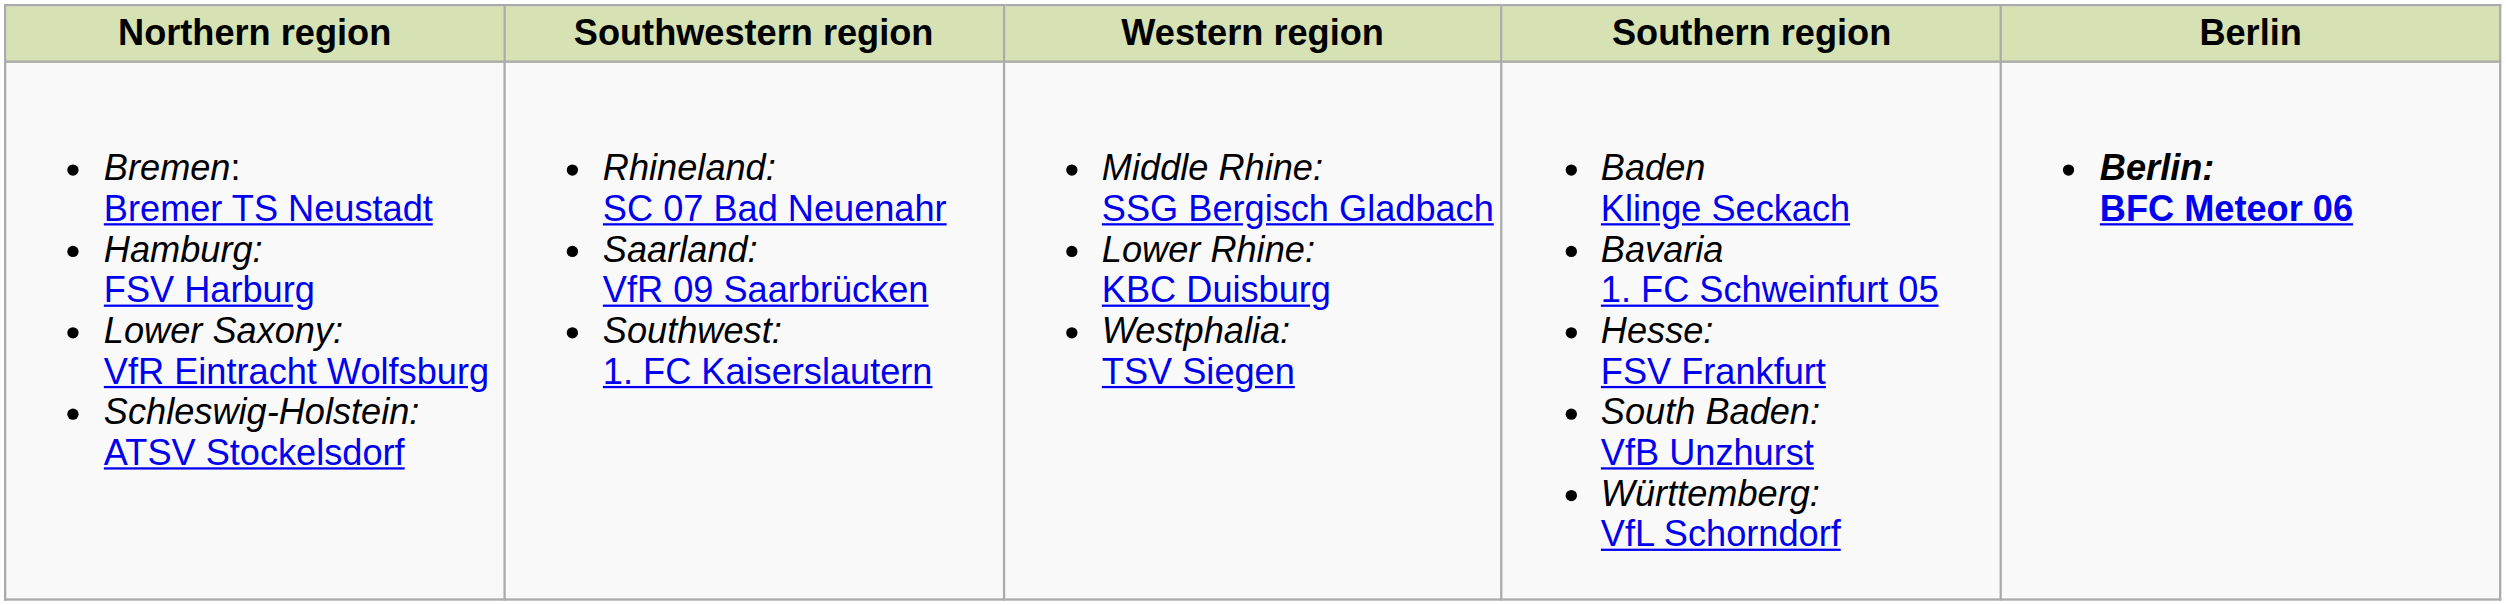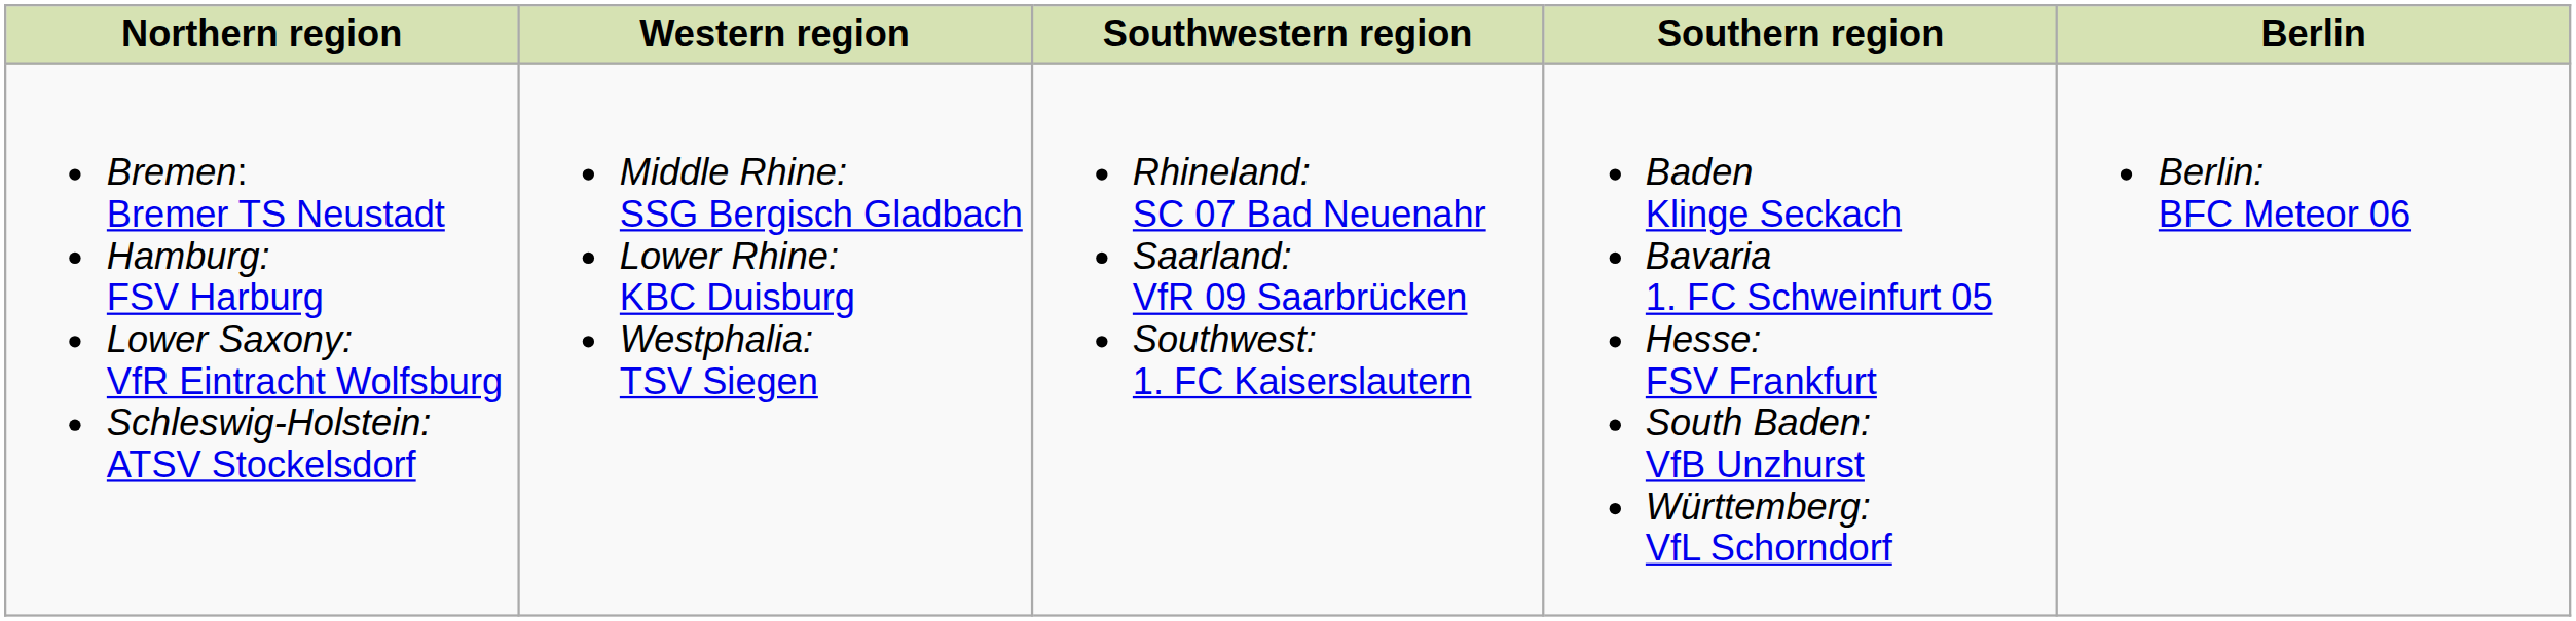columns swapped: Western region <-> Southwestern region
row 2 | Berlin: bold -> normal
